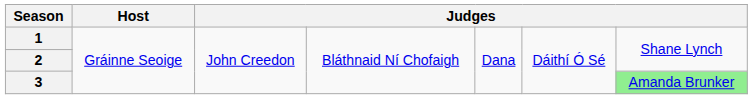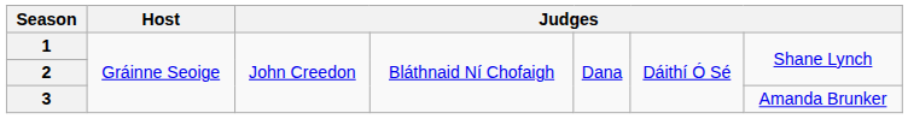3 | column 7: lightgreen background -> no background
